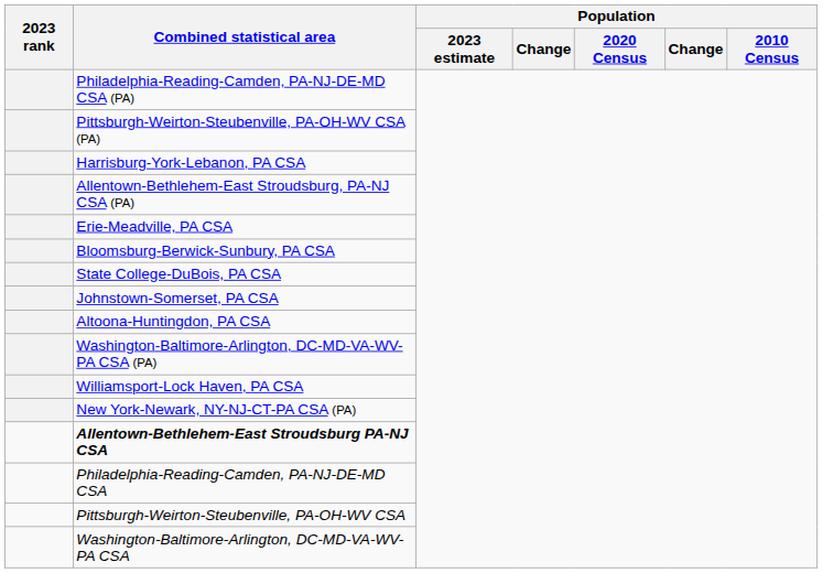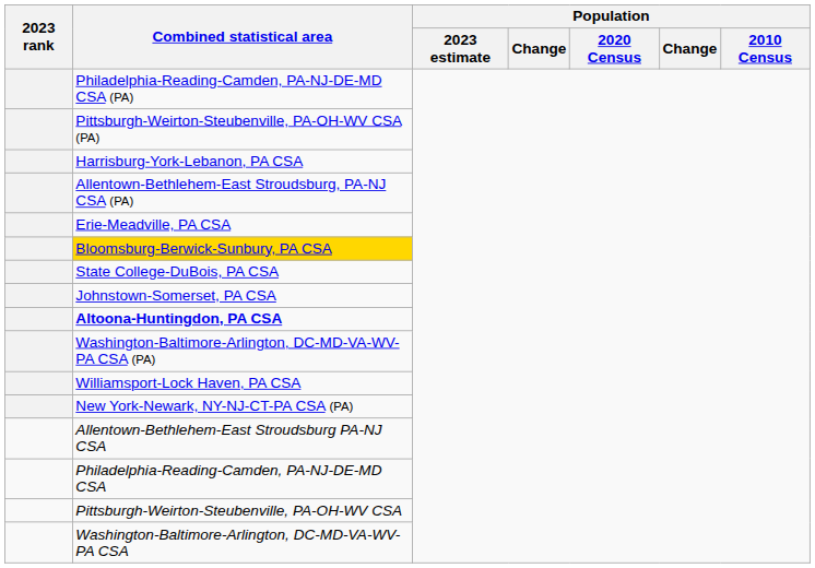Bloomsburg-Berwick-Sunbury, PA CSA | Combined statistical area: no background -> gold background
Altoona-Huntingdon, PA CSA | Combined statistical area: normal -> bold
Allentown-Bethlehem-East Stroudsburg PA-NJ CSA | Combined statistical area: bold -> normal
